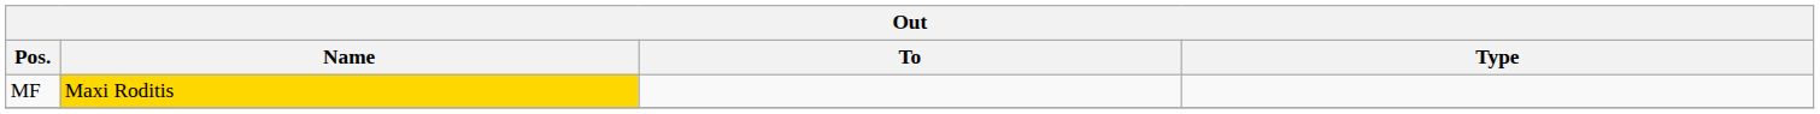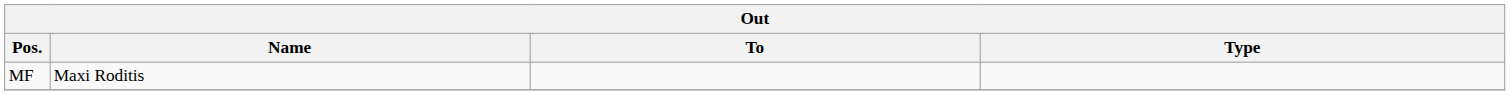MF | Name: gold background -> no background
